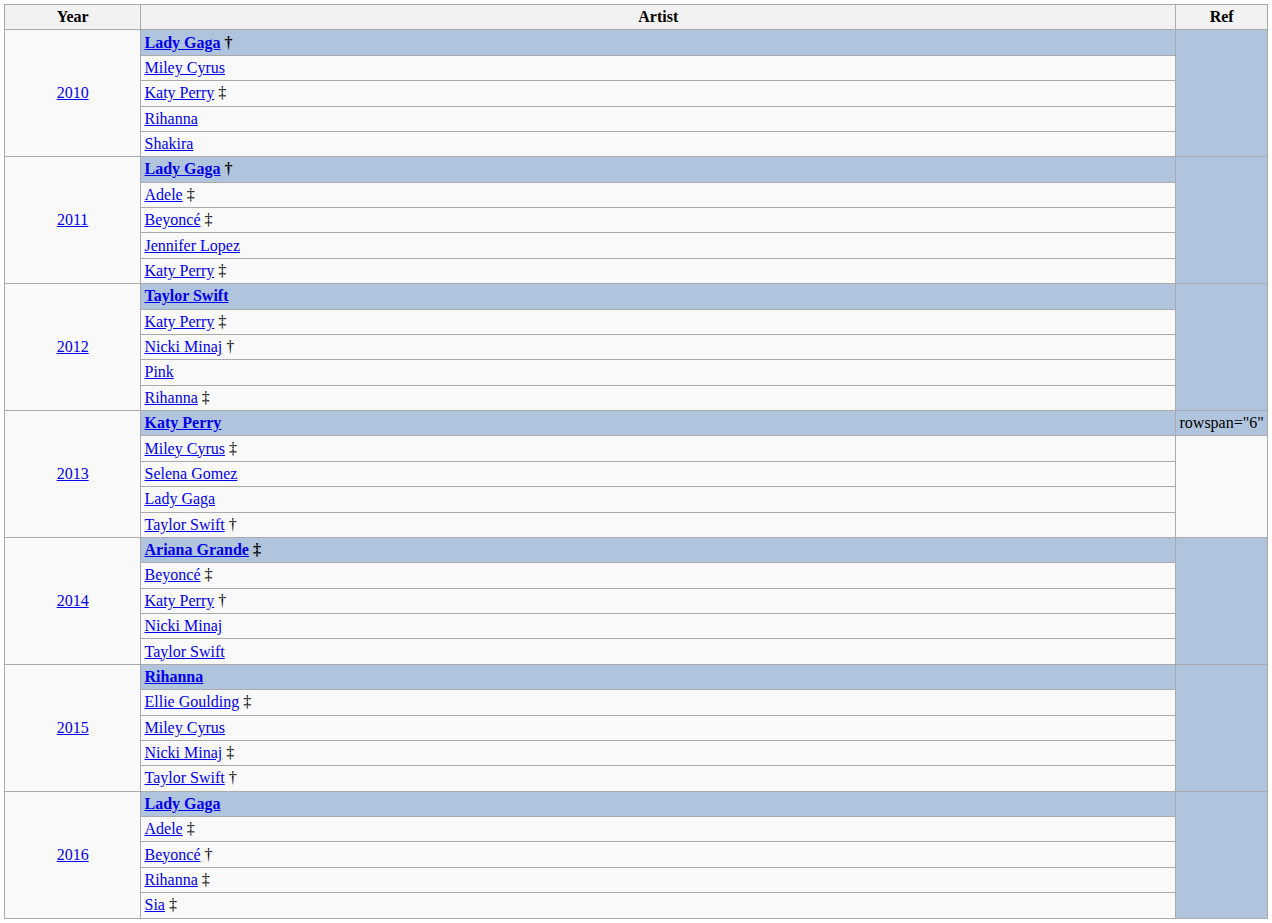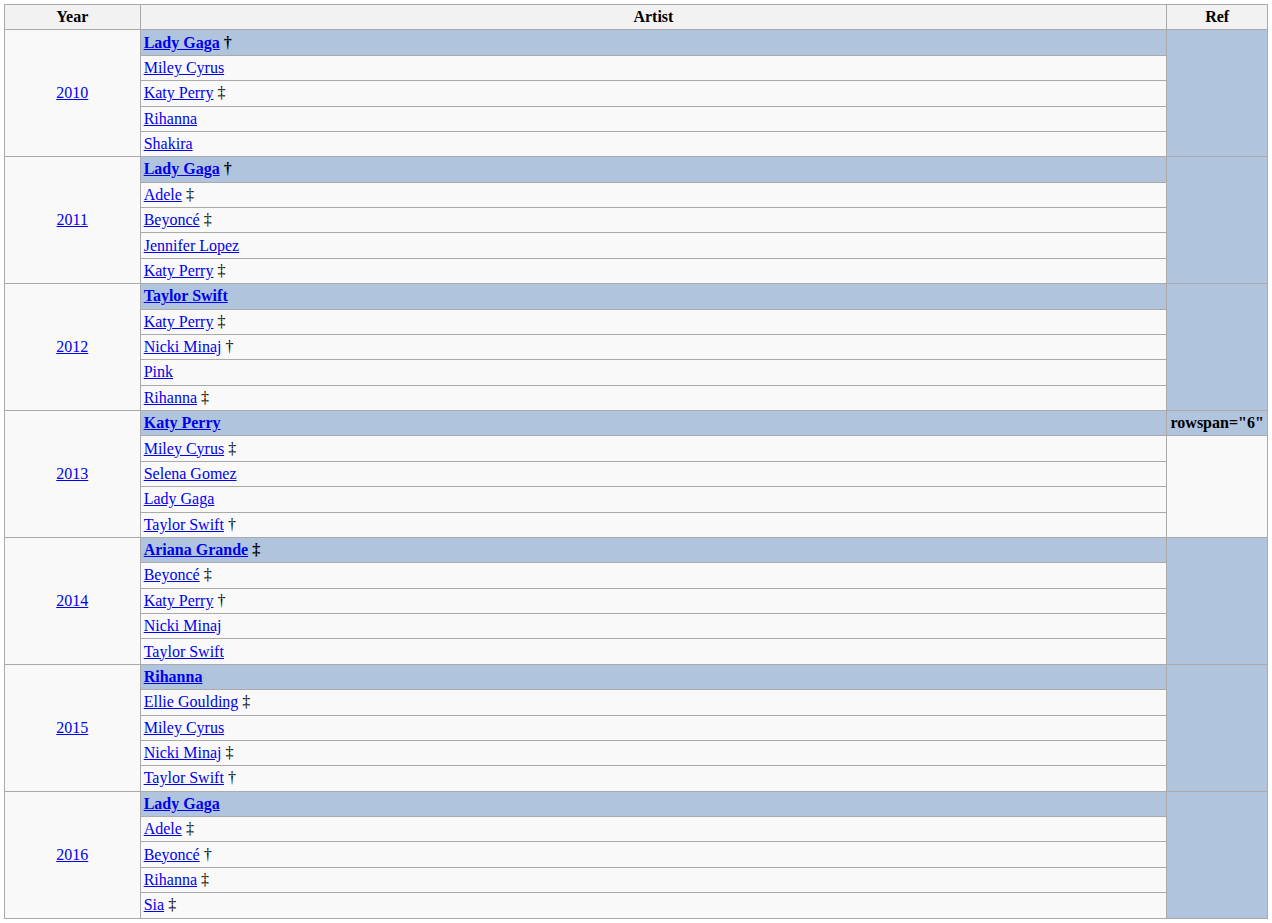Katy Perry | Ref: normal -> bold
